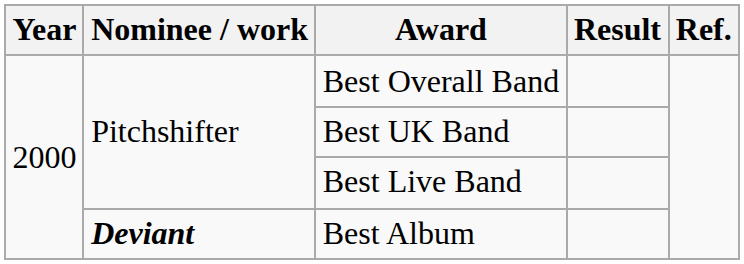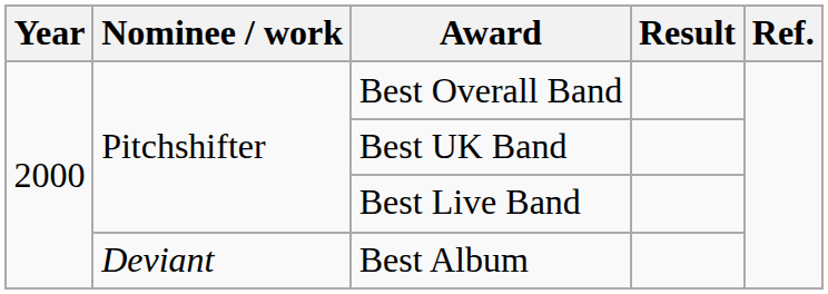Best Album | Nominee / work: bold -> normal
